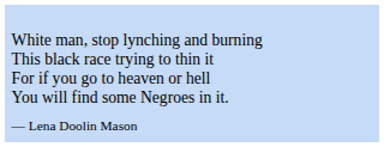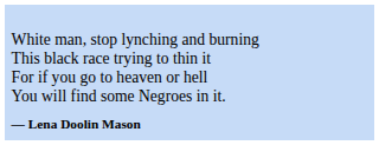row 2 | column 1: normal -> bold
